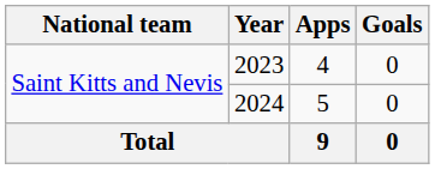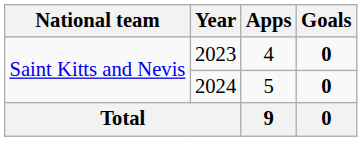2023 | Goals: normal -> bold
2024 | Goals: normal -> bold
